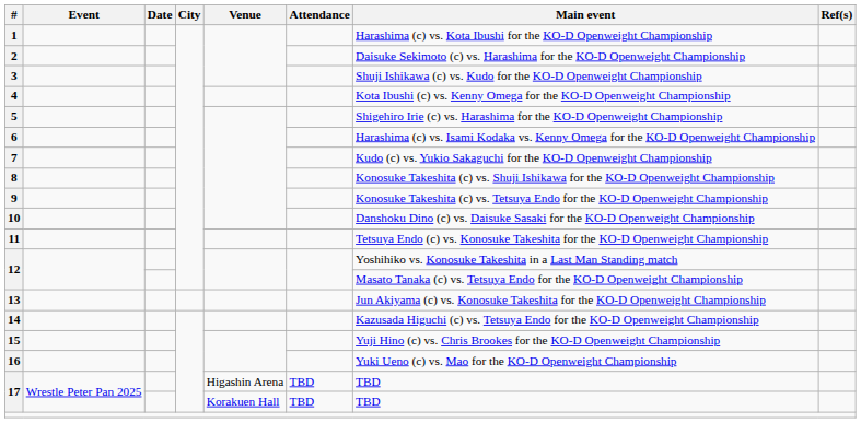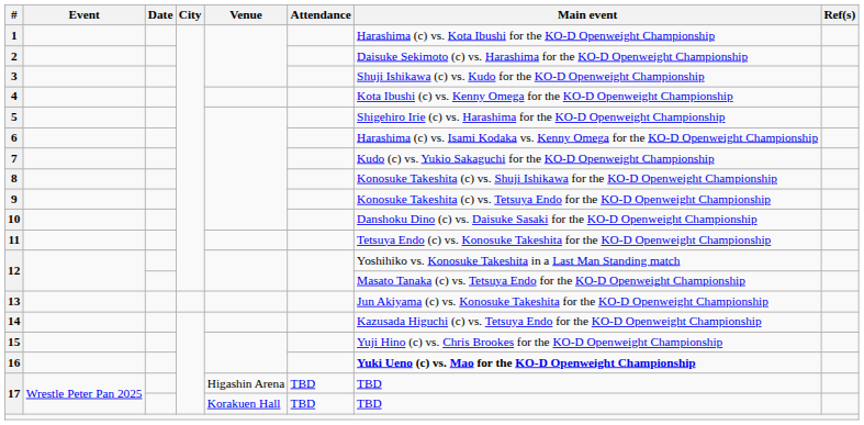16 | Main event: normal -> bold
